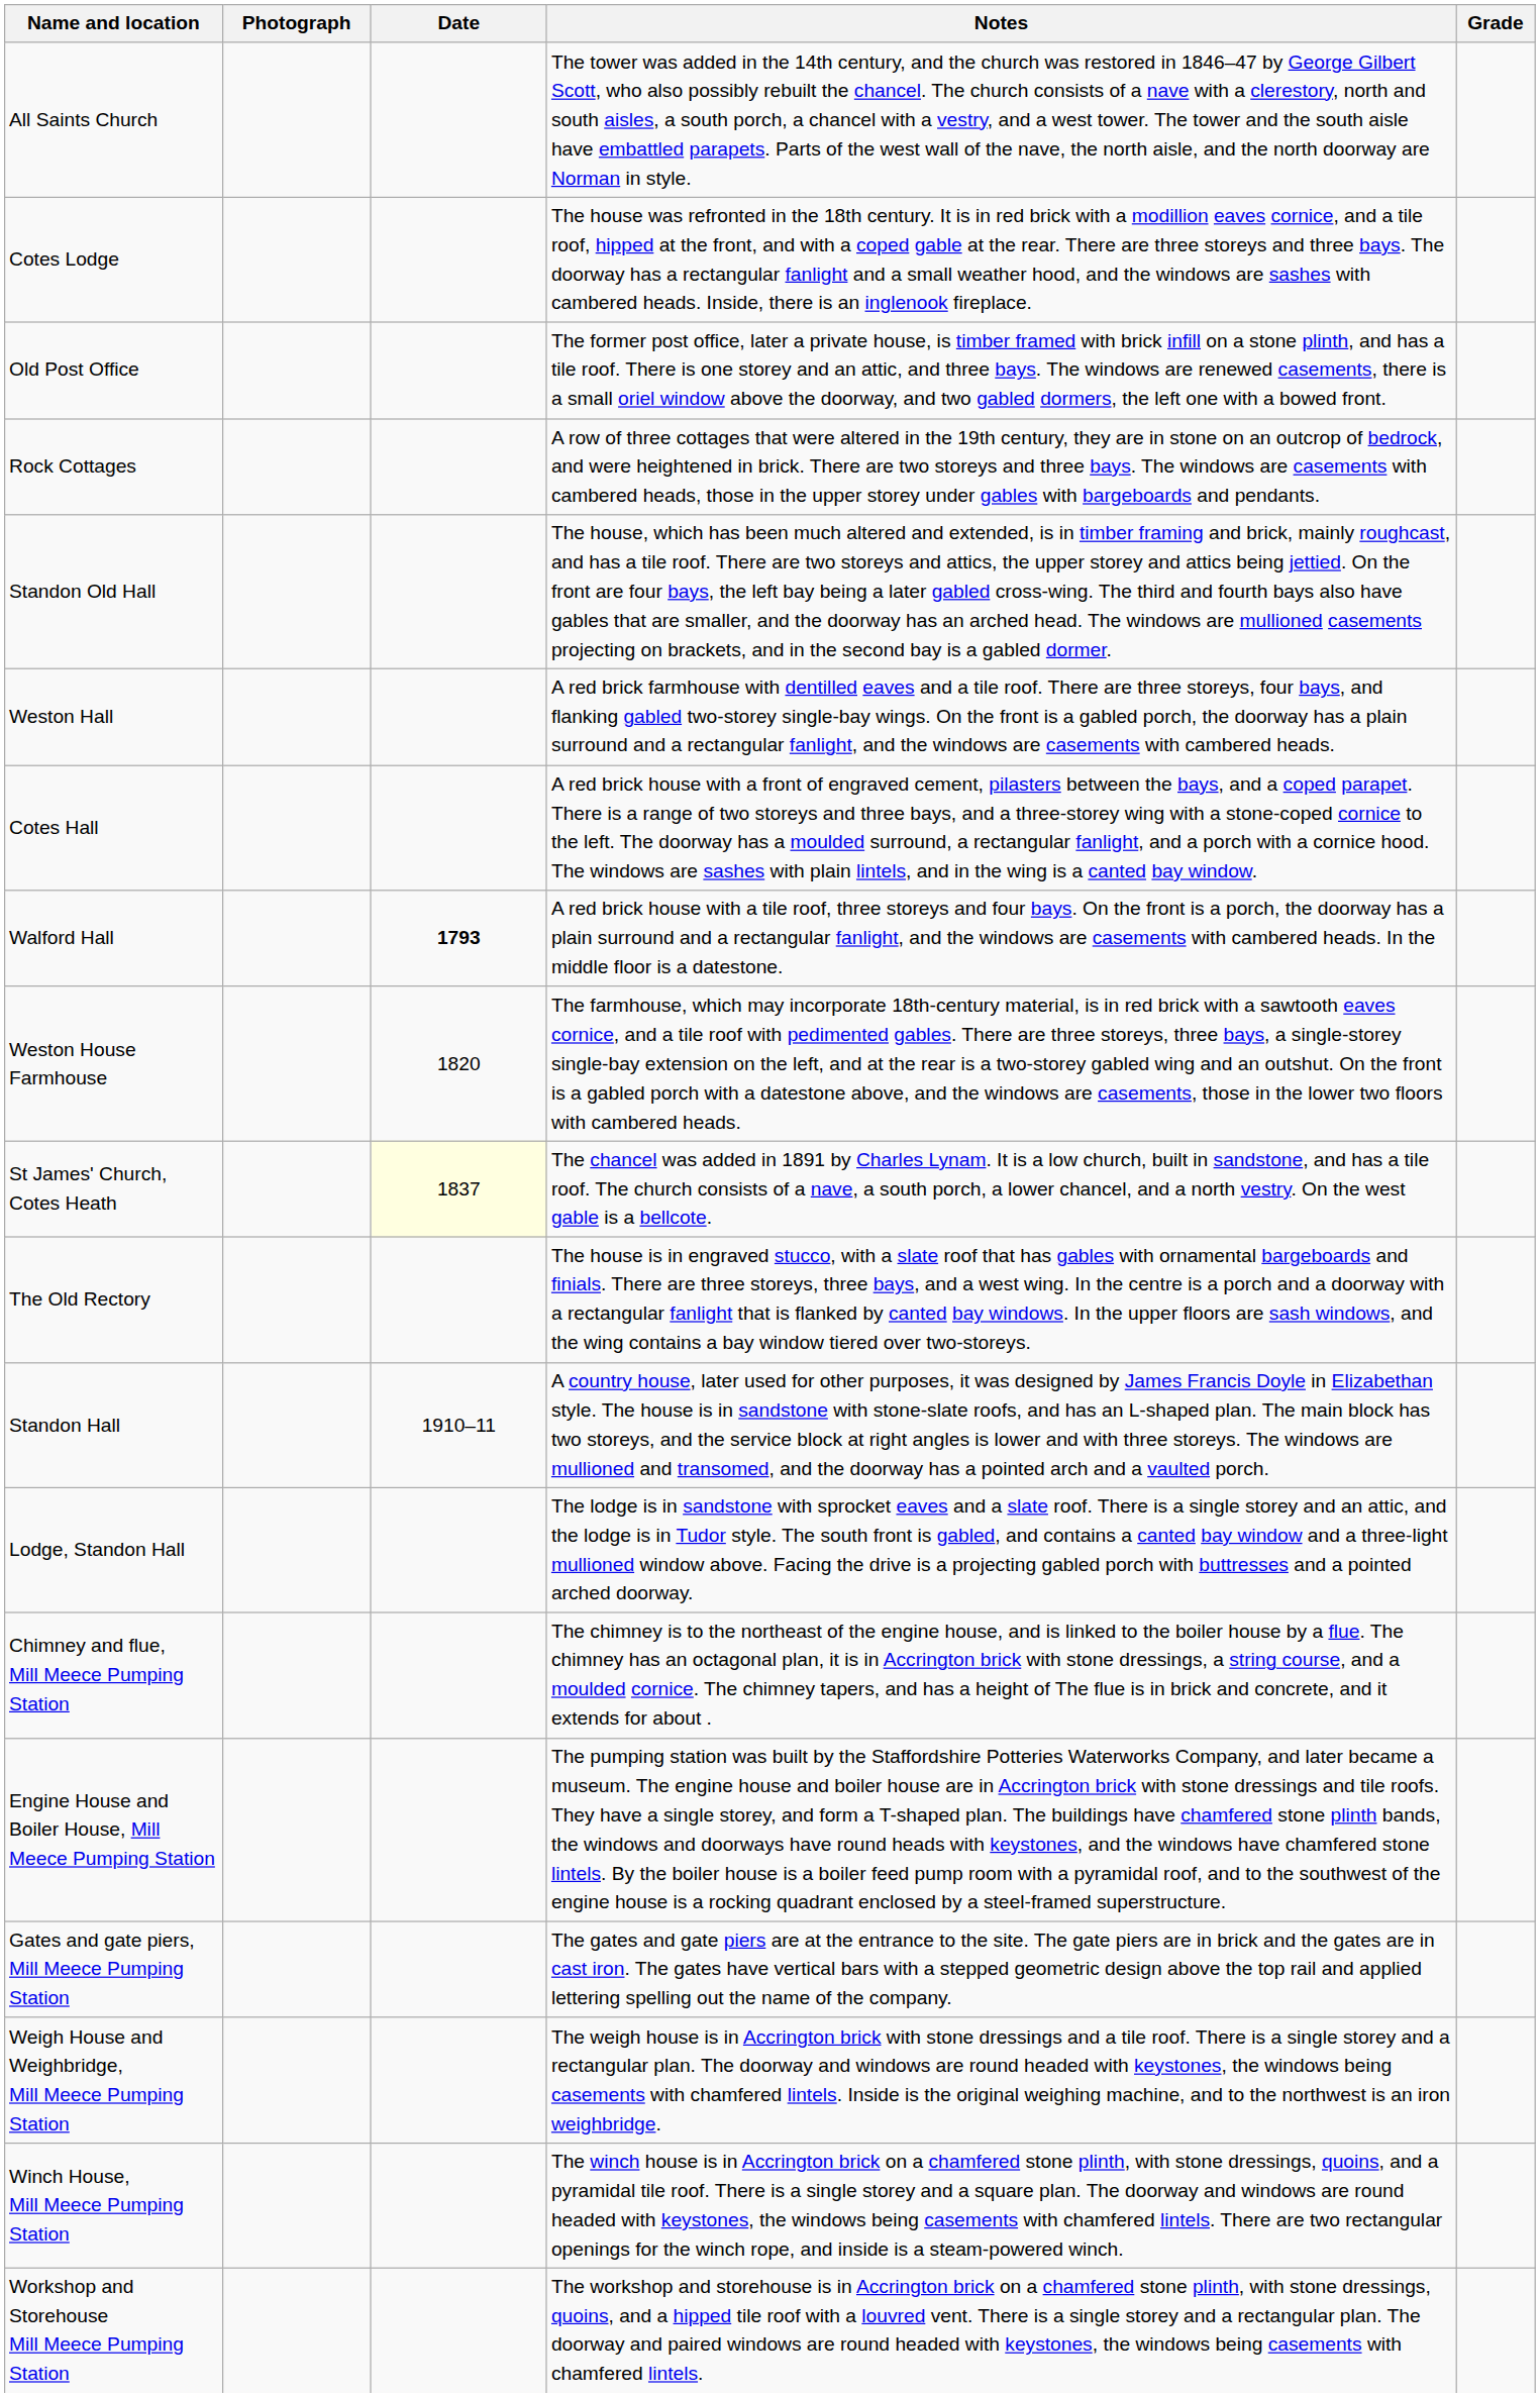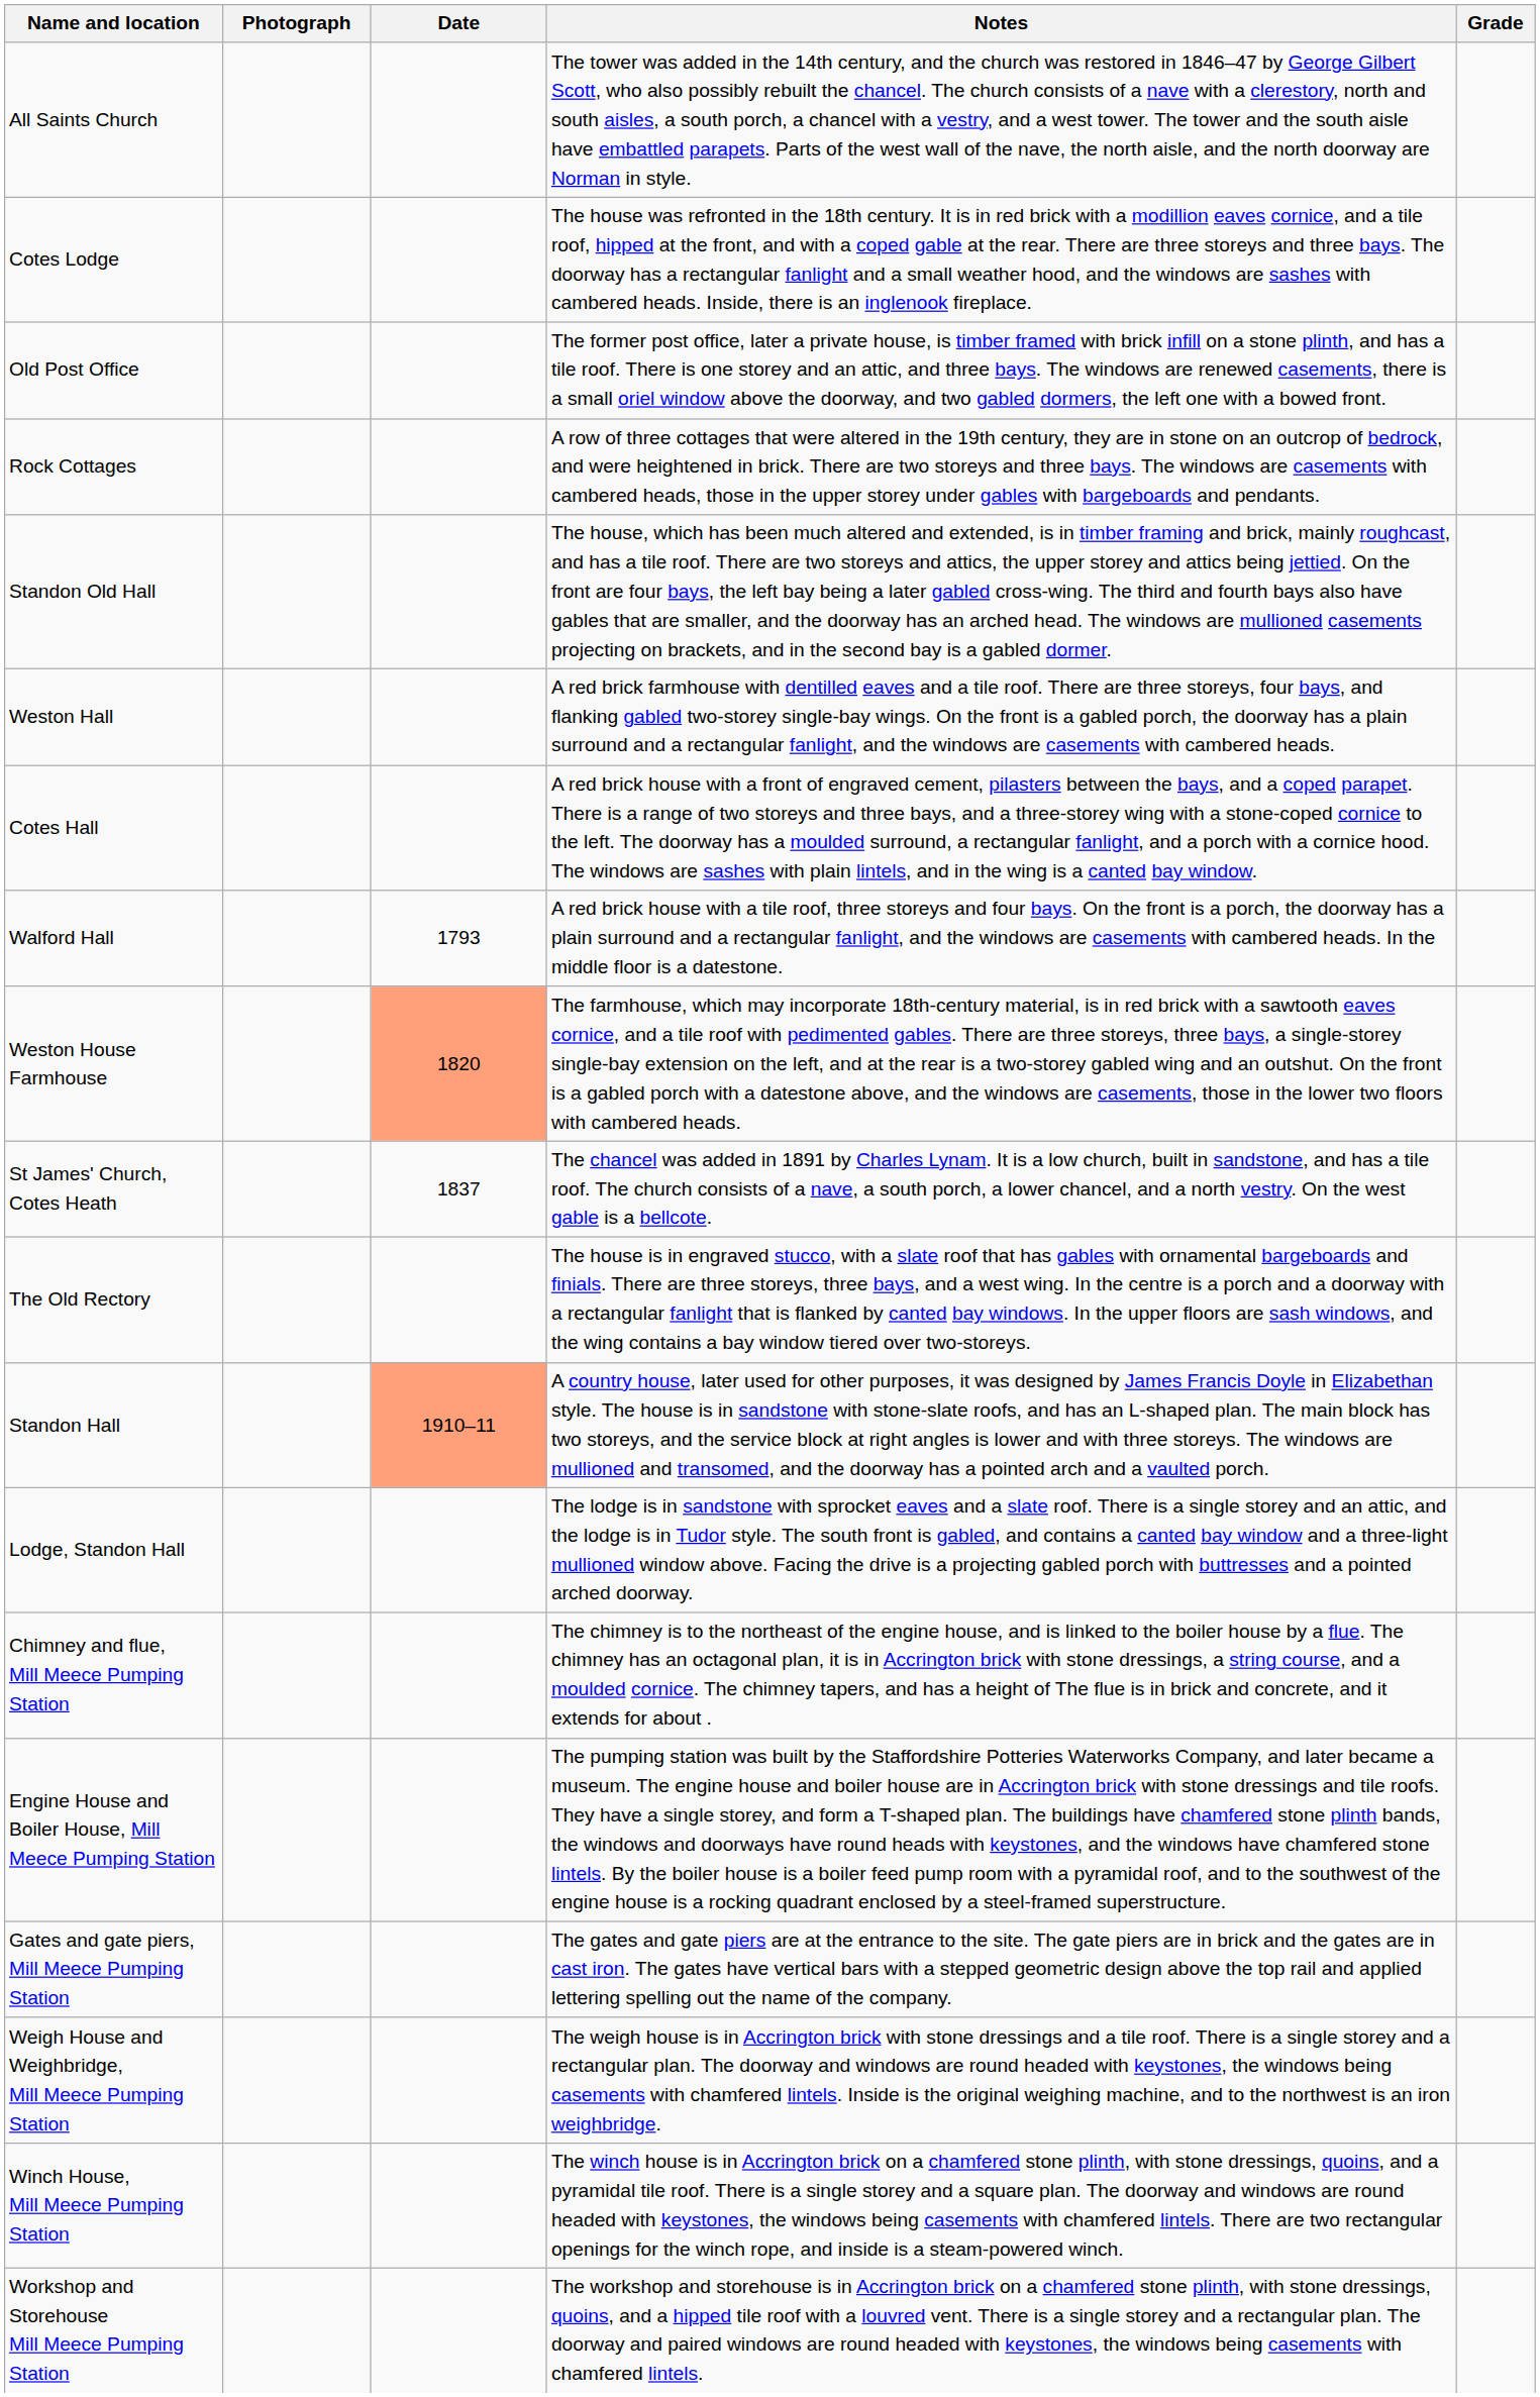Walford Hall | Date: bold -> normal
Weston House Farmhouse | Date: no background -> lightsalmon background
St James' Church, Cotes Heath | Date: lightyellow background -> no background
Standon Hall | Date: no background -> lightsalmon background
